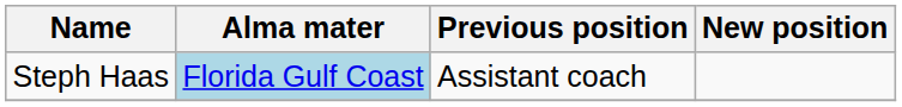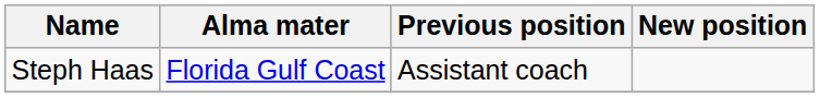Steph Haas | Alma mater: lightblue background -> no background
